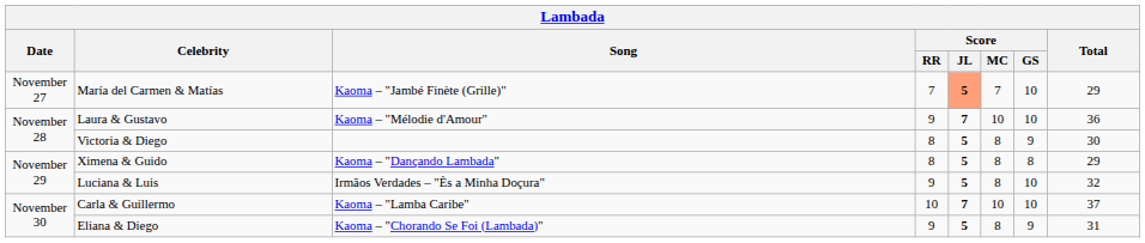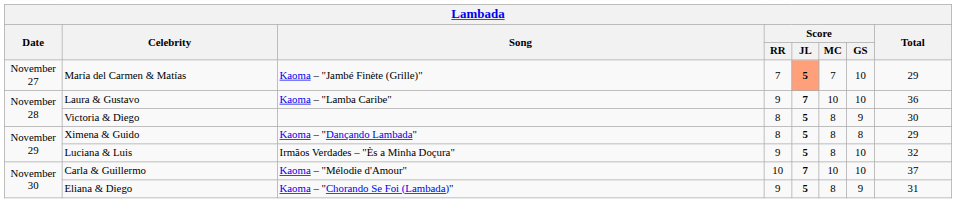Laura & Gustavo | Song: Kaoma – "Mélodie d'Amour" -> Kaoma – "Lamba Caribe"
Carla & Guillermo | Song: Kaoma – "Lamba Caribe" -> Kaoma – "Mélodie d'Amour"
